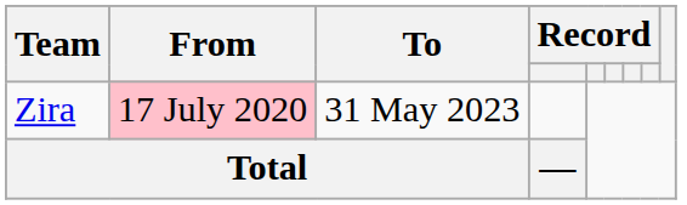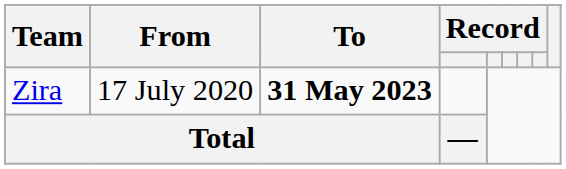Zira | From: pink background -> no background
Zira | To: normal -> bold
